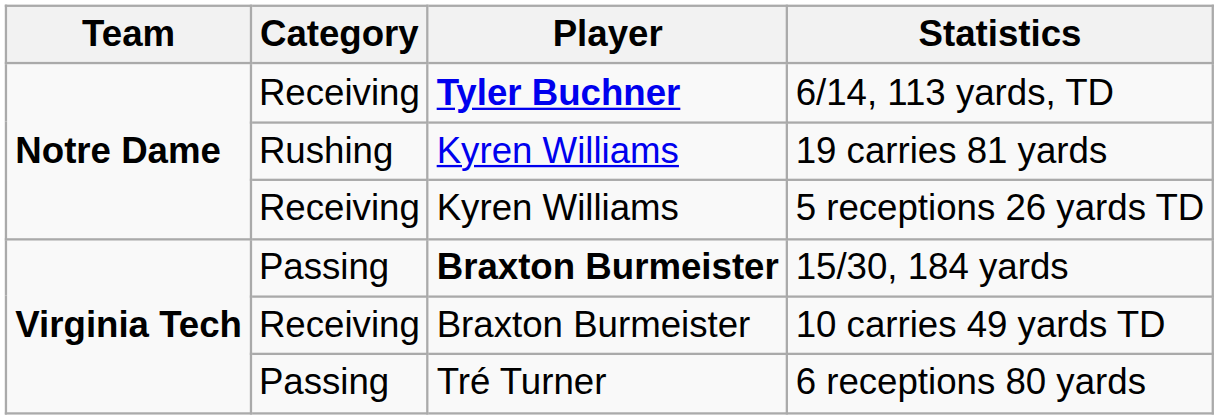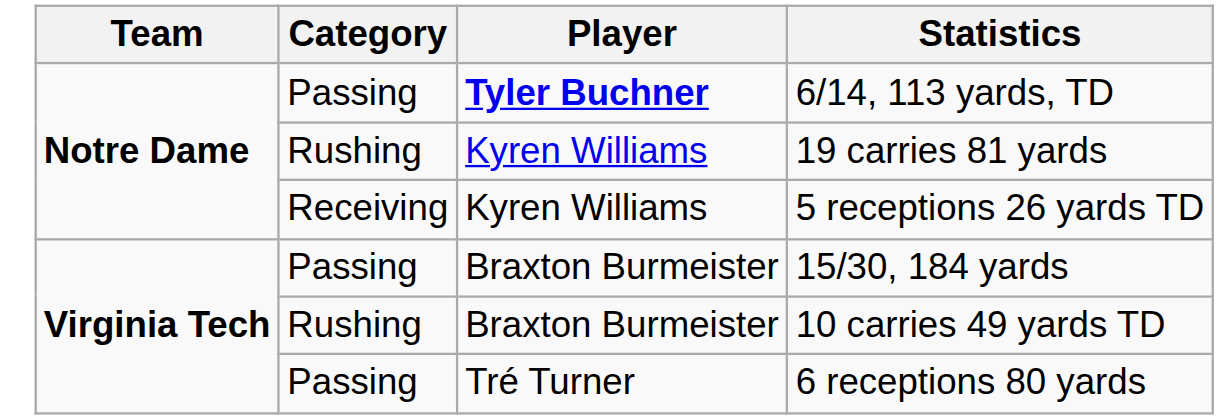6/14, 113 yards, TD | Category: Receiving -> Passing
15/30, 184 yards | Player: bold -> normal
10 carries 49 yards TD | Category: Receiving -> Rushing
